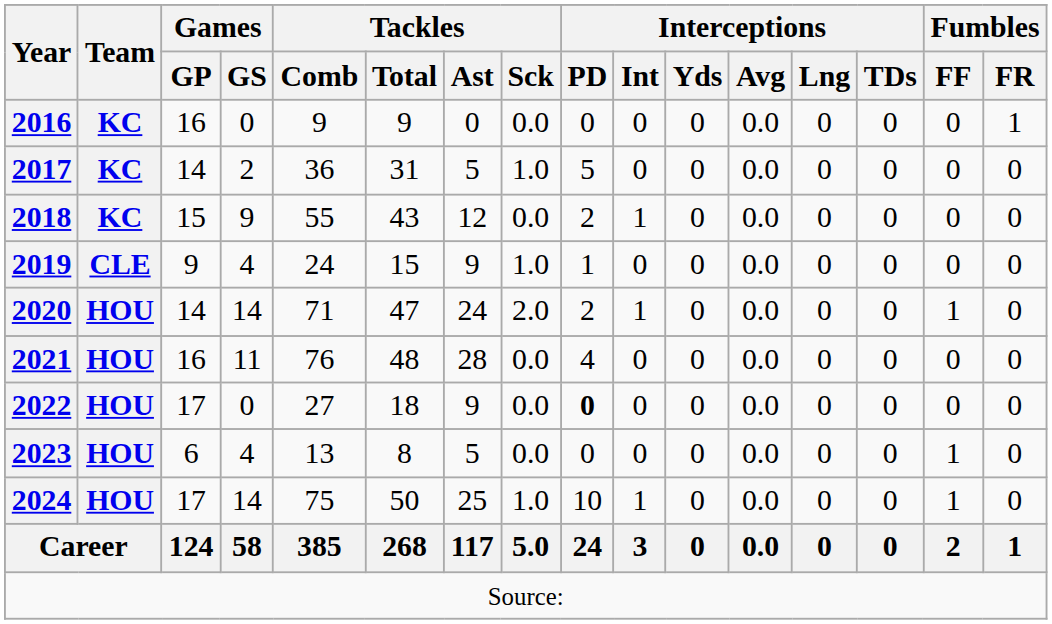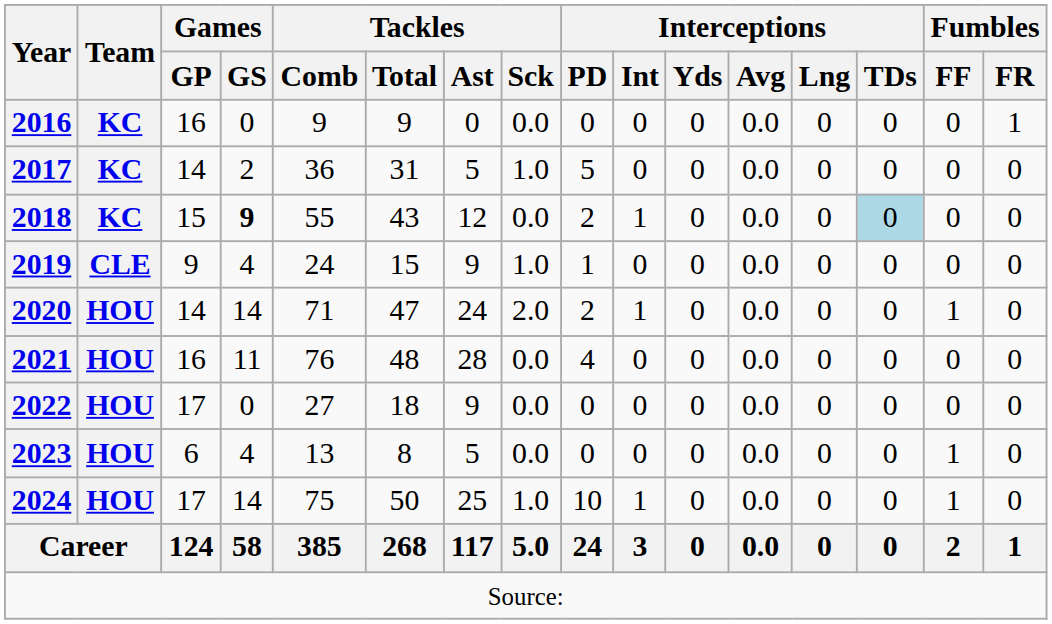2018 | Games / GS: normal -> bold
2018 | Interceptions / TDs: no background -> lightblue background
2022 | Interceptions / PD: bold -> normal
